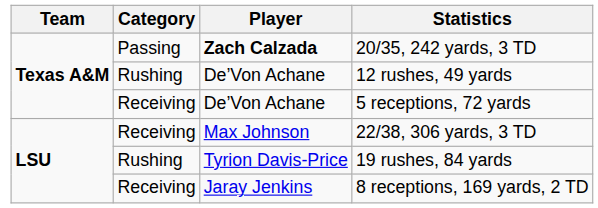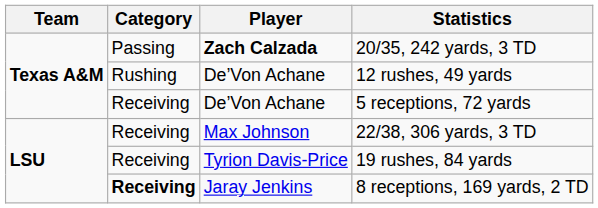19 rushes, 84 yards | Category: Rushing -> Receiving
8 receptions, 169 yards, 2 TD | Category: normal -> bold
